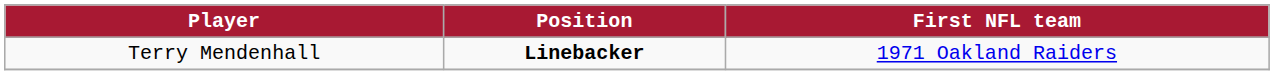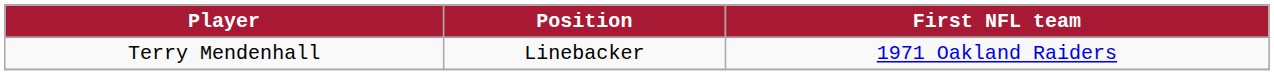Terry Mendenhall | Position: bold -> normal
